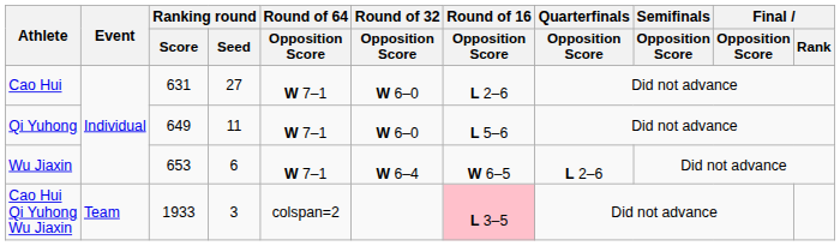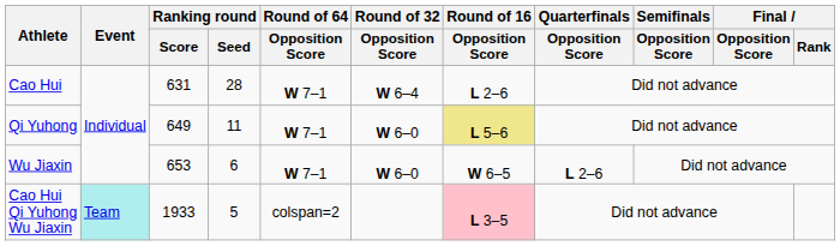Cao Hui | Ranking round / Seed: 27 -> 28
Cao Hui | Round of 32 / Opposition Score: W 6–0 -> W 6–4
Qi Yuhong | Round of 16 / Opposition Score: no background -> khaki background
Wu Jiaxin | Round of 32 / Opposition Score: W 6–4 -> W 6–0
Cao Hui Qi Yuhong Wu Jiaxin | Event: no background -> paleturquoise background
Cao Hui Qi Yuhong Wu Jiaxin | Ranking round / Seed: 3 -> 5
